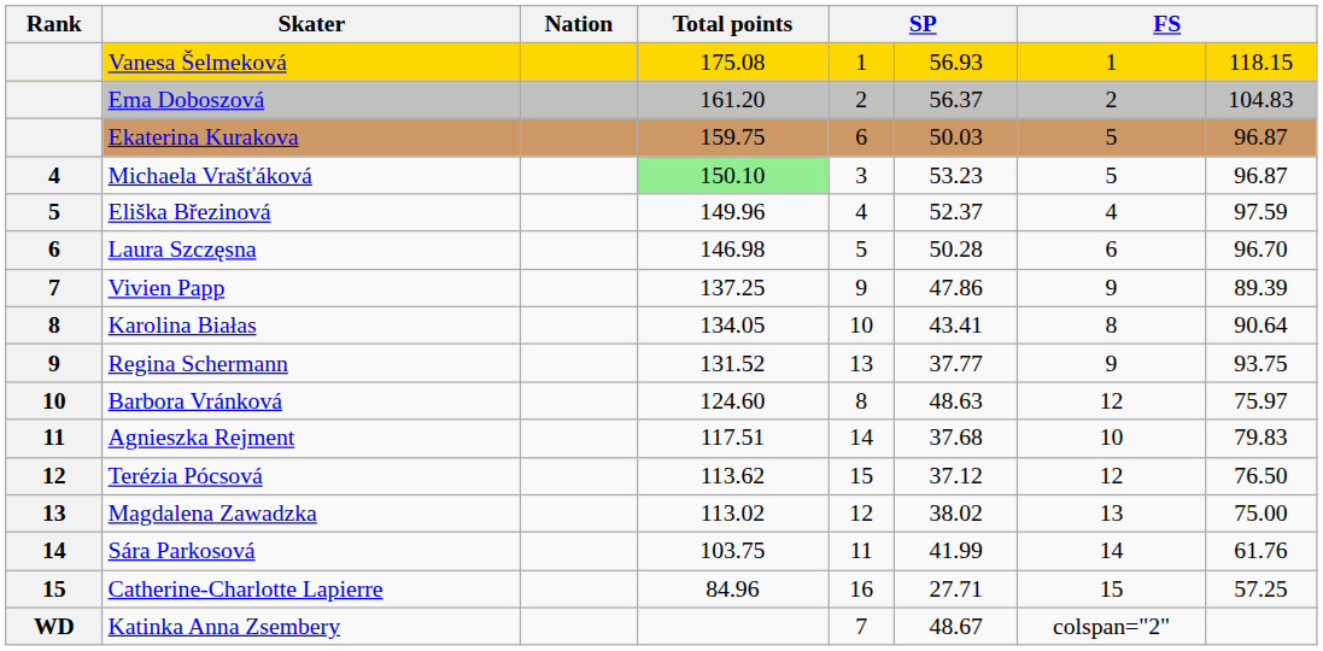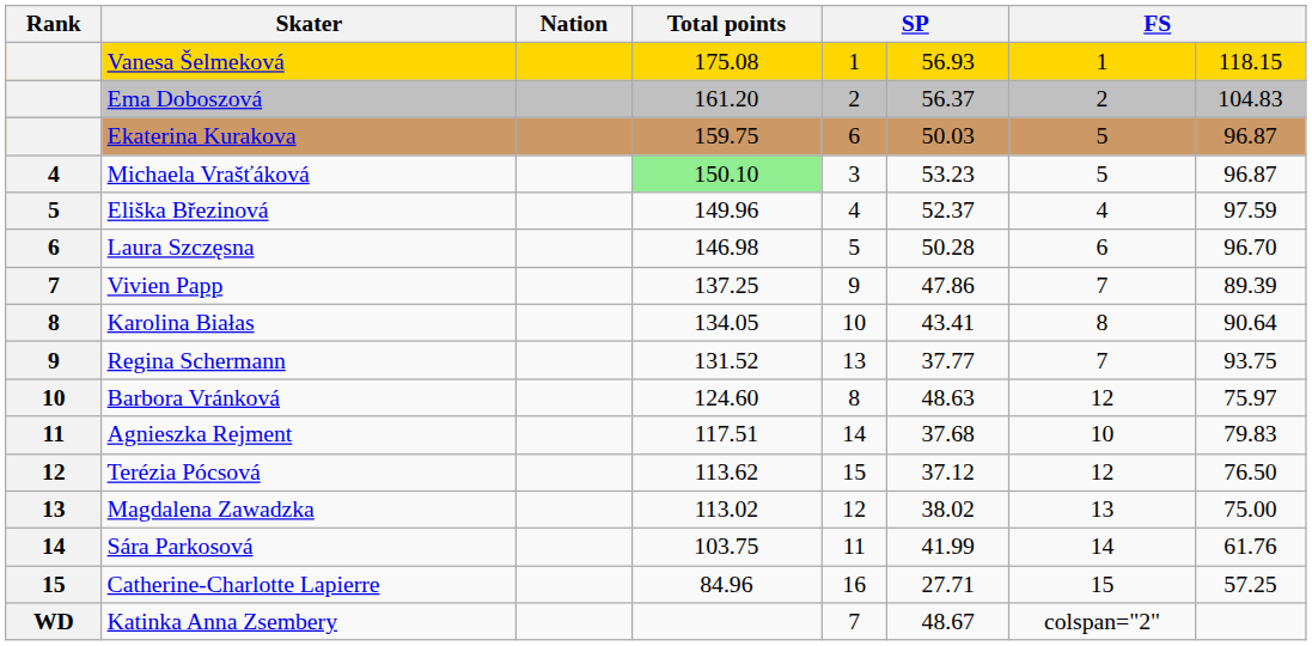Vivien Papp | column 7: 9 -> 7
Regina Schermann | column 7: 9 -> 7
